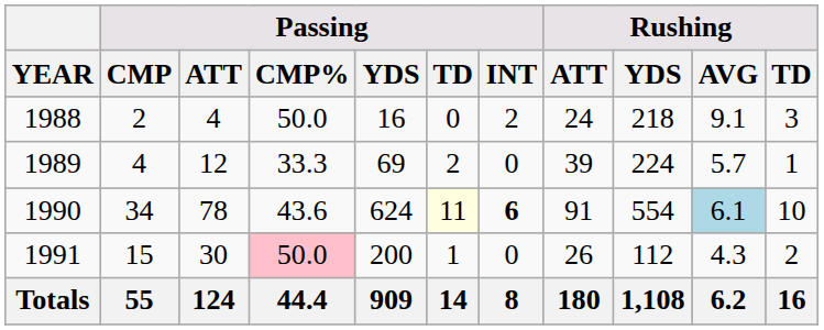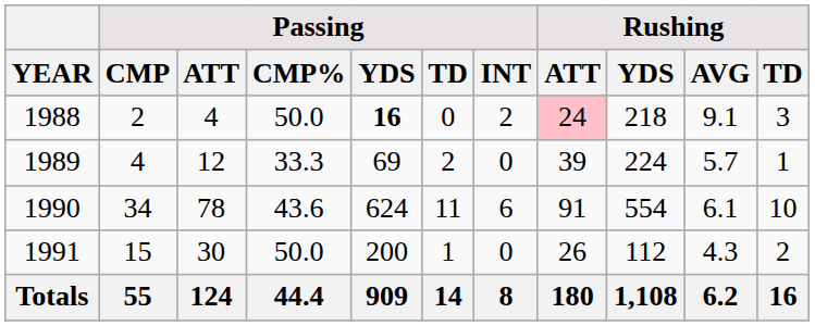1988 | Passing / YDS: normal -> bold
1988 | Rushing / ATT: no background -> pink background
1990 | Passing / TD: lightyellow background -> no background
1990 | Passing / INT: bold -> normal
1990 | Rushing / AVG: lightblue background -> no background
1991 | Passing / CMP%: pink background -> no background
